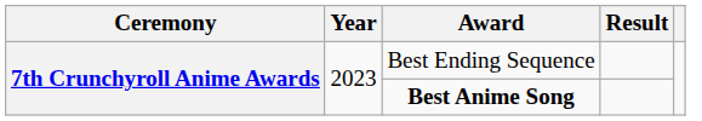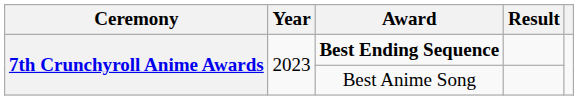Best Ending Sequence | Award: normal -> bold
Best Anime Song | Award: bold -> normal
